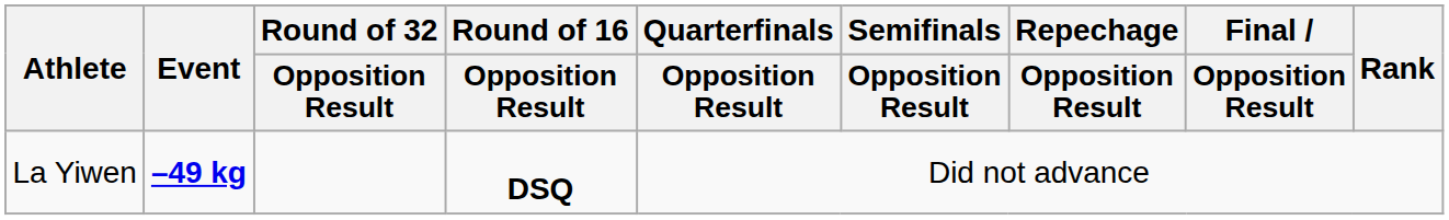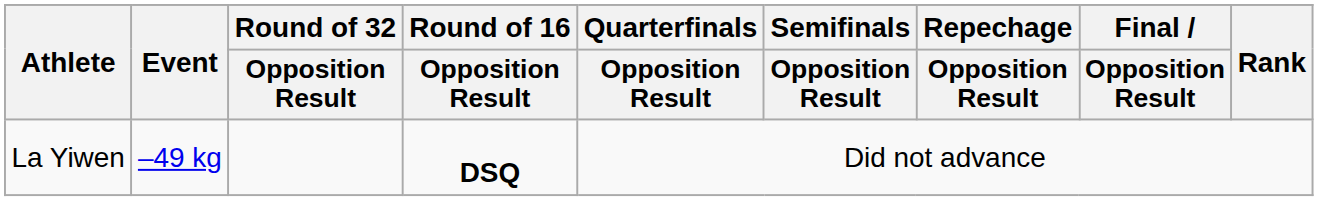La Yiwen | Event: bold -> normal
